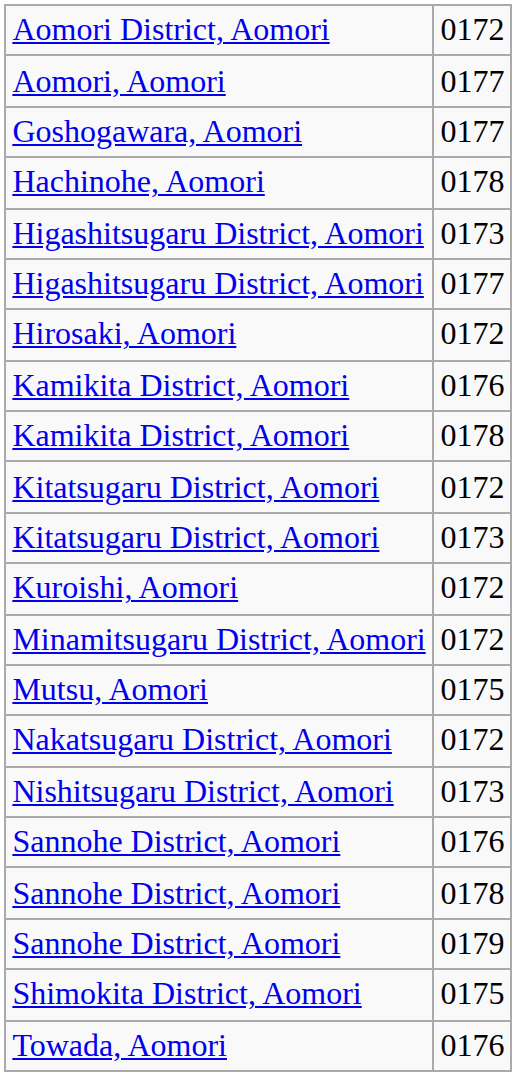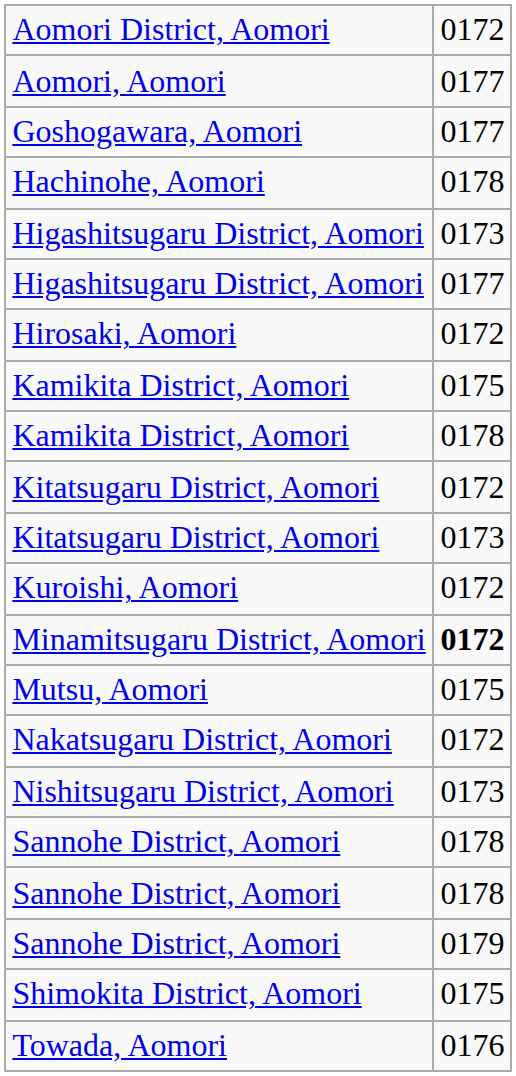row 8 | column 2: 0176 -> 0175
row 13 | column 2: normal -> bold
row 17 | column 2: 0176 -> 0178
